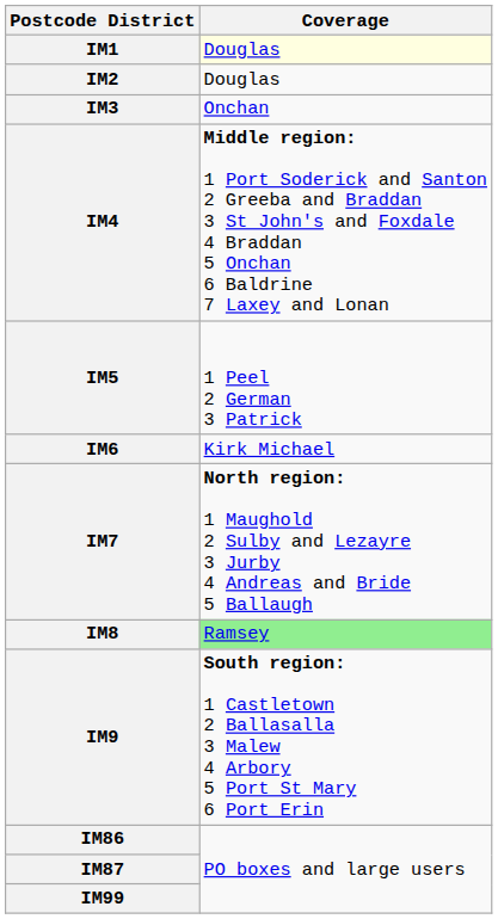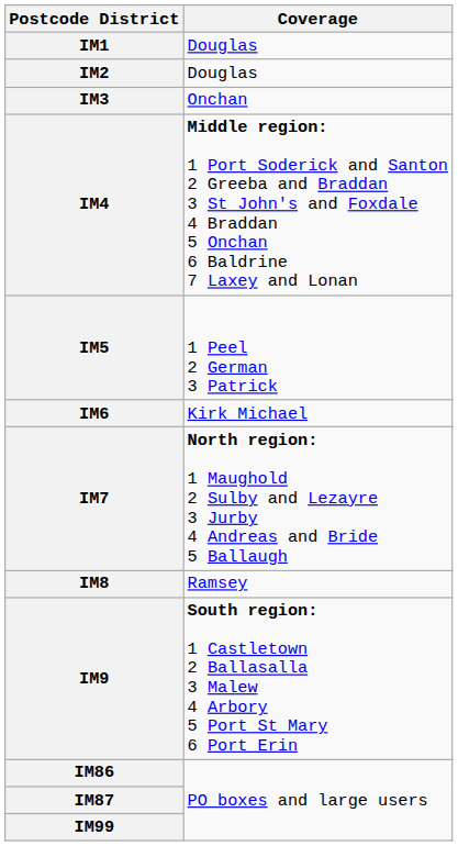IM1 | Coverage: lightyellow background -> no background
IM8 | Coverage: lightgreen background -> no background
